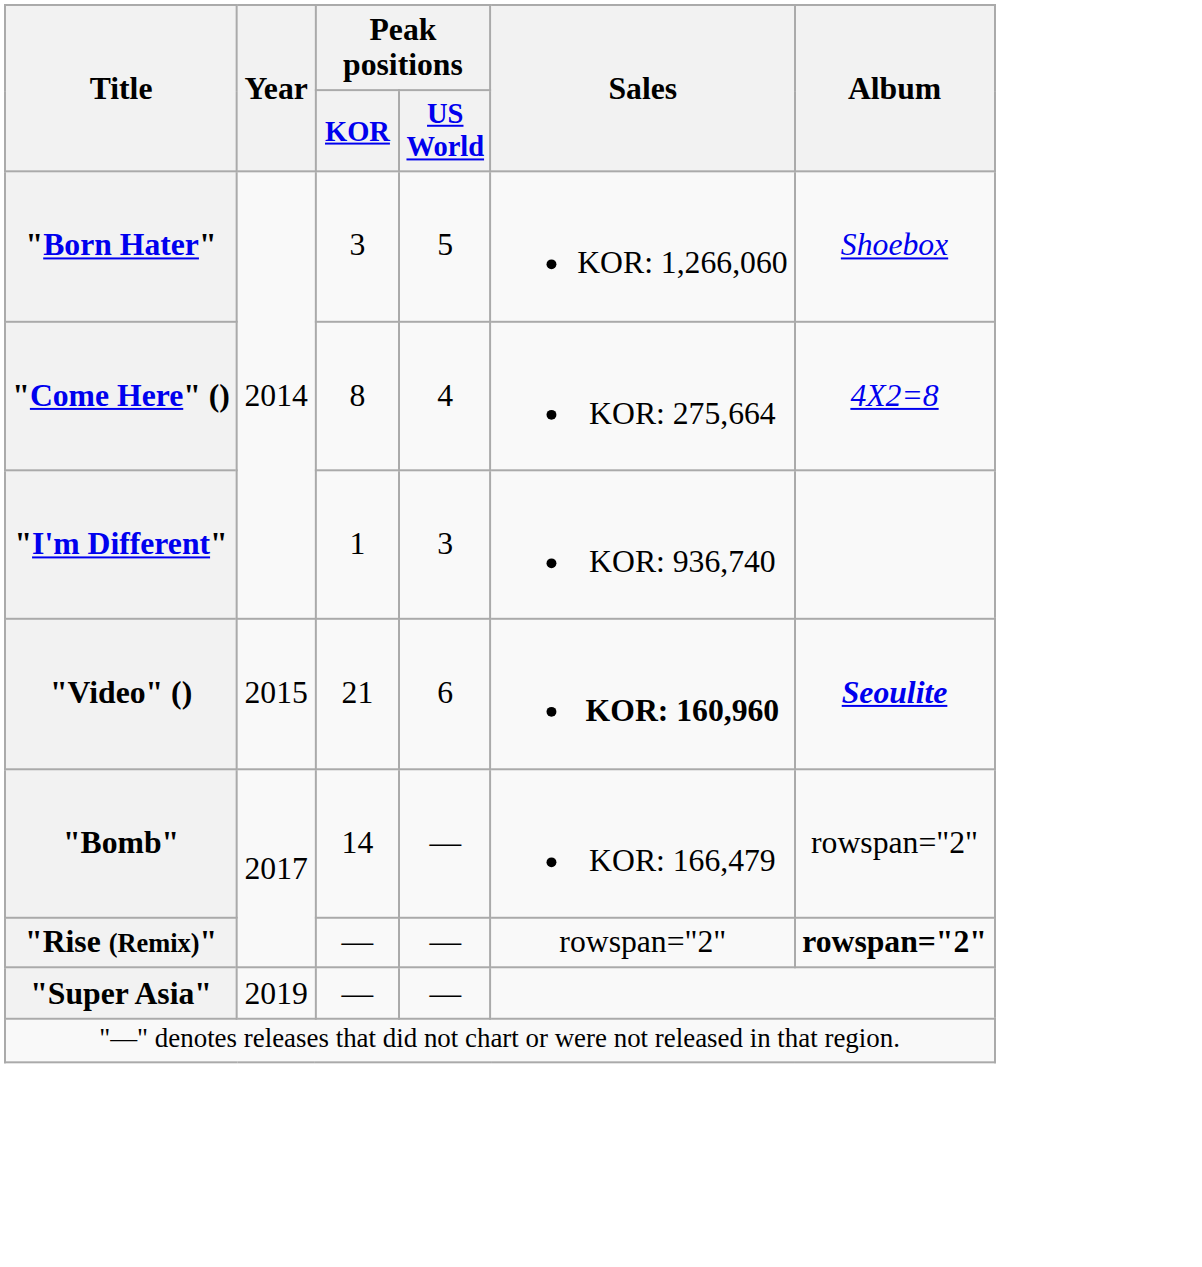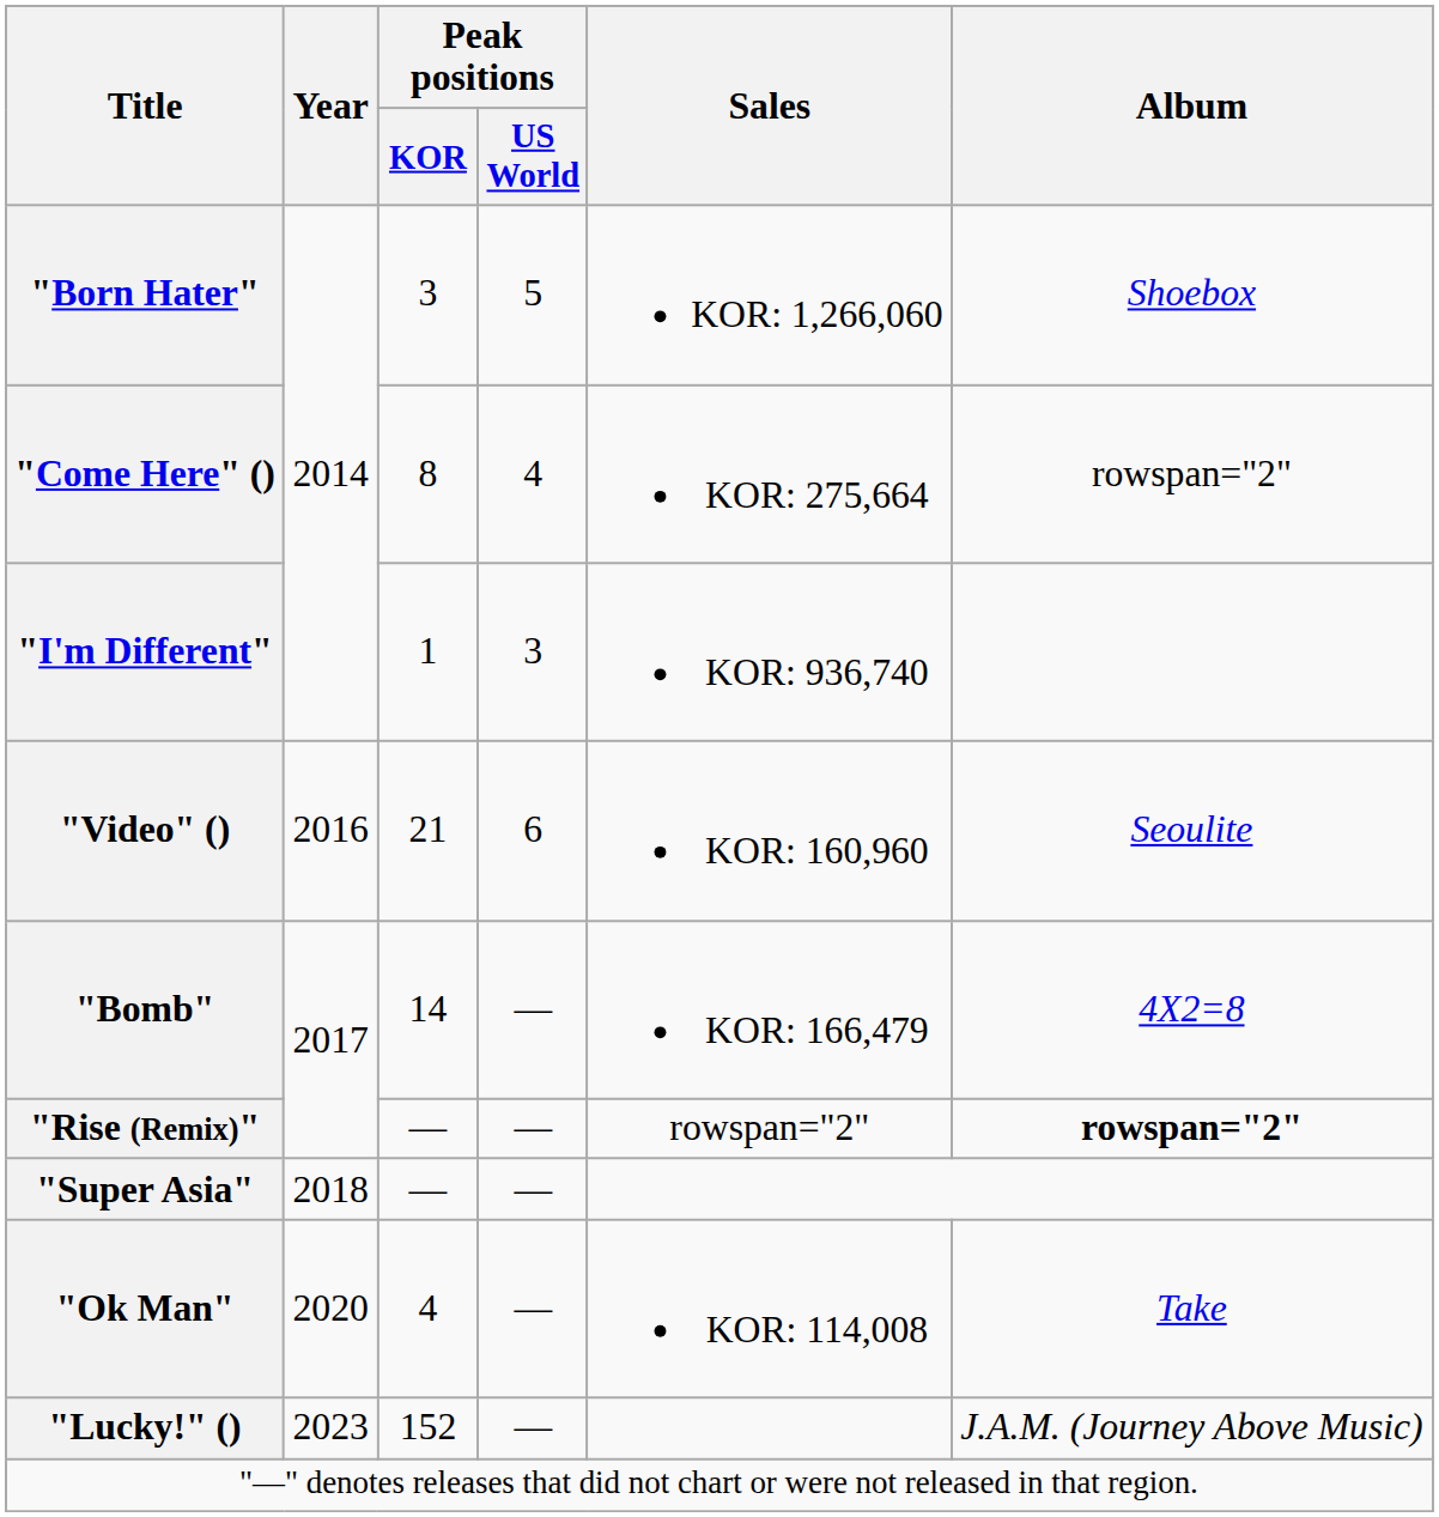"Come Here" () | Album: 4X2=8 -> rowspan="2"
"Video" () | Year: 2015 -> 2016
"Video" () | Sales: bold -> normal
"Video" () | Album: bold -> normal
"Bomb" | Album: rowspan="2" -> 4X2=8
"Super Asia" | Year: 2019 -> 2018
+ row: "Ok Man" | 2020 | 4 | — | KOR: 114,008 | Take
+ row: "Lucky!" () | 2023 | 152 | — | J.A.M. (Journey Above Music)
